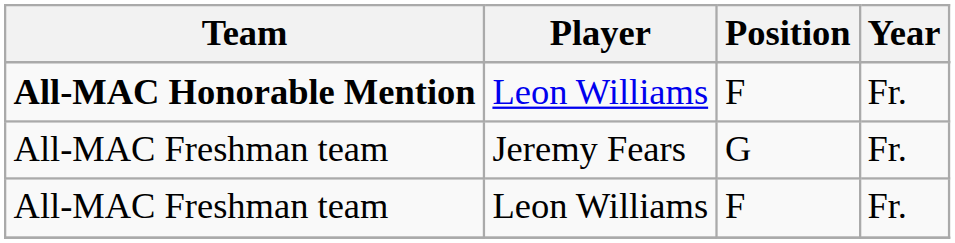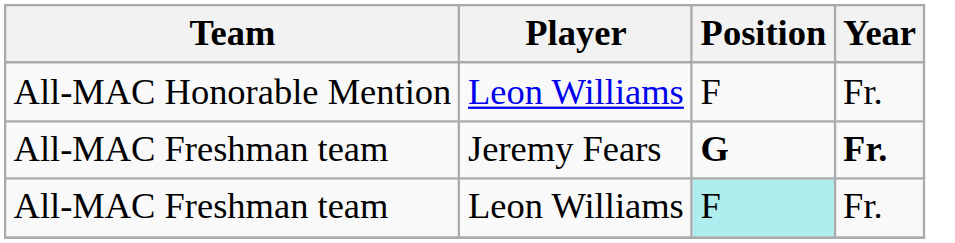row 2 | Team: bold -> normal
row 3 | Position: normal -> bold
row 3 | Year: normal -> bold
row 4 | Position: no background -> paleturquoise background
